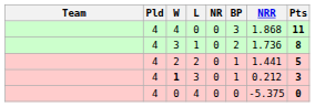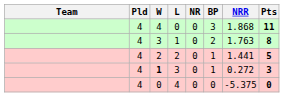row 3 | NRR: 1.736 -> 1.763
row 5 | NRR: 0.212 -> 0.272
